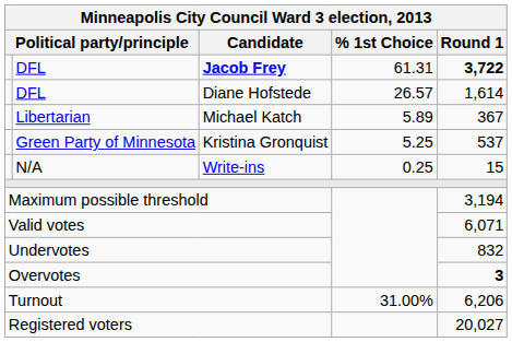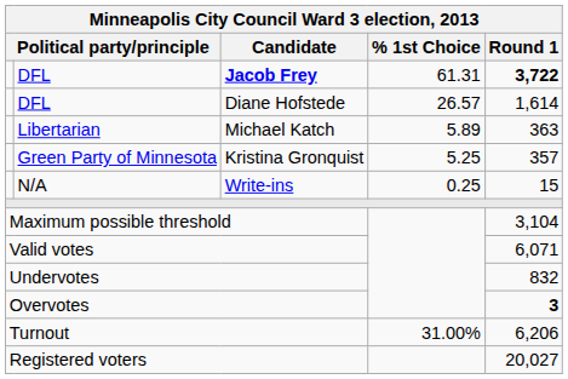Michael Katch | Round 1: 367 -> 363
Kristina Gronquist | Round 1: 537 -> 357
Maximum possible threshold | Round 1: 3,194 -> 3,104
